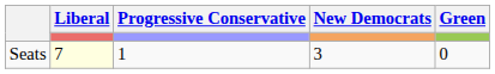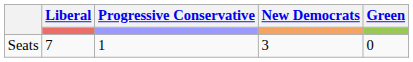Seats | Liberal: lightyellow background -> no background
